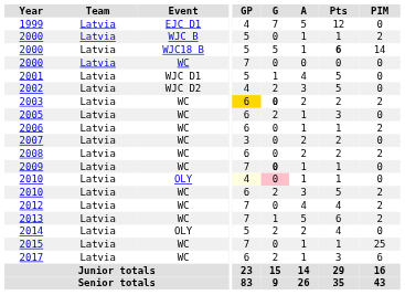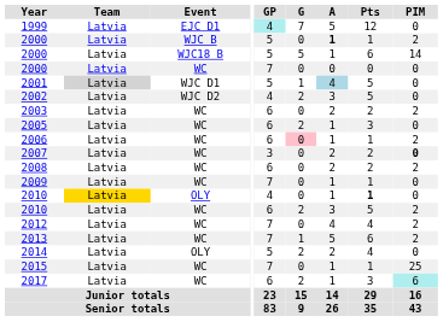1999 | GP: no background -> paleturquoise background
2000 / WJC B | A: normal -> bold
2000 / WJC18 B | Pts: bold -> normal
2001 | Team: no background -> lightgrey background
2001 | A: no background -> lightblue background
2003 | GP: gold background -> no background
2003 | G: bold -> normal
2006 | G: no background -> pink background
2007 | PIM: normal -> bold
2009 | G: bold -> normal
2010 / OLY | Team: no background -> gold background
2010 / OLY | GP: lightyellow background -> no background
2010 / OLY | G: pink background -> no background
2010 / OLY | Pts: normal -> bold
2017 | PIM: no background -> paleturquoise background
